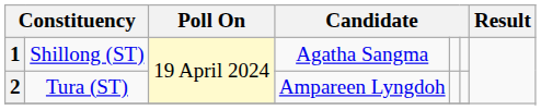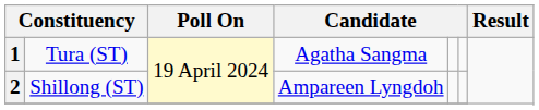1 | column 2: Shillong (ST) -> Tura (ST)
2 | column 2: Tura (ST) -> Shillong (ST)
